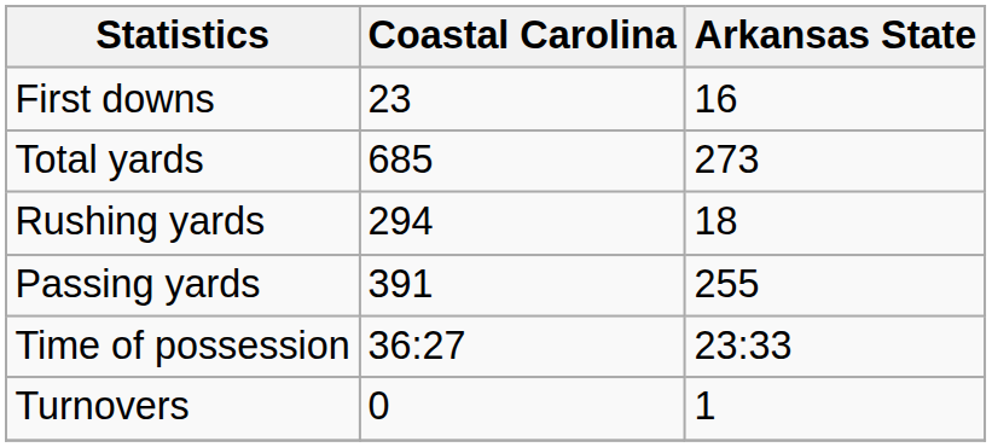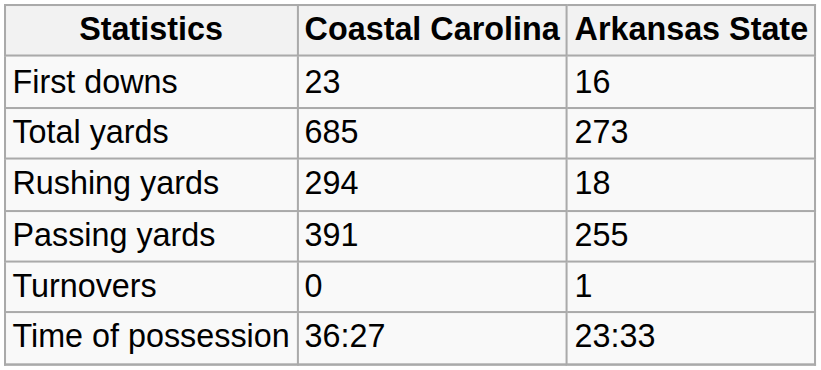rows swapped: Turnovers <-> Time of possession
